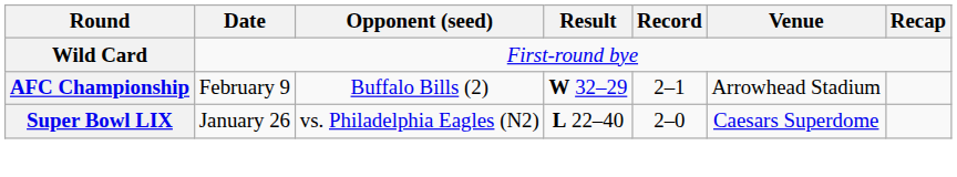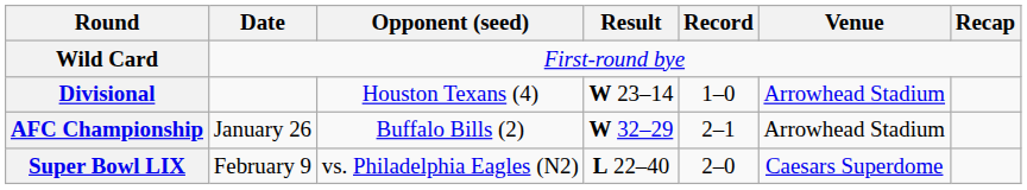+ row: Divisional | Houston Texans (4) | W 23–14 | 1–0 | Arrowhead Stadium
AFC Championship | Date: February 9 -> January 26
Super Bowl LIX | Date: January 26 -> February 9
